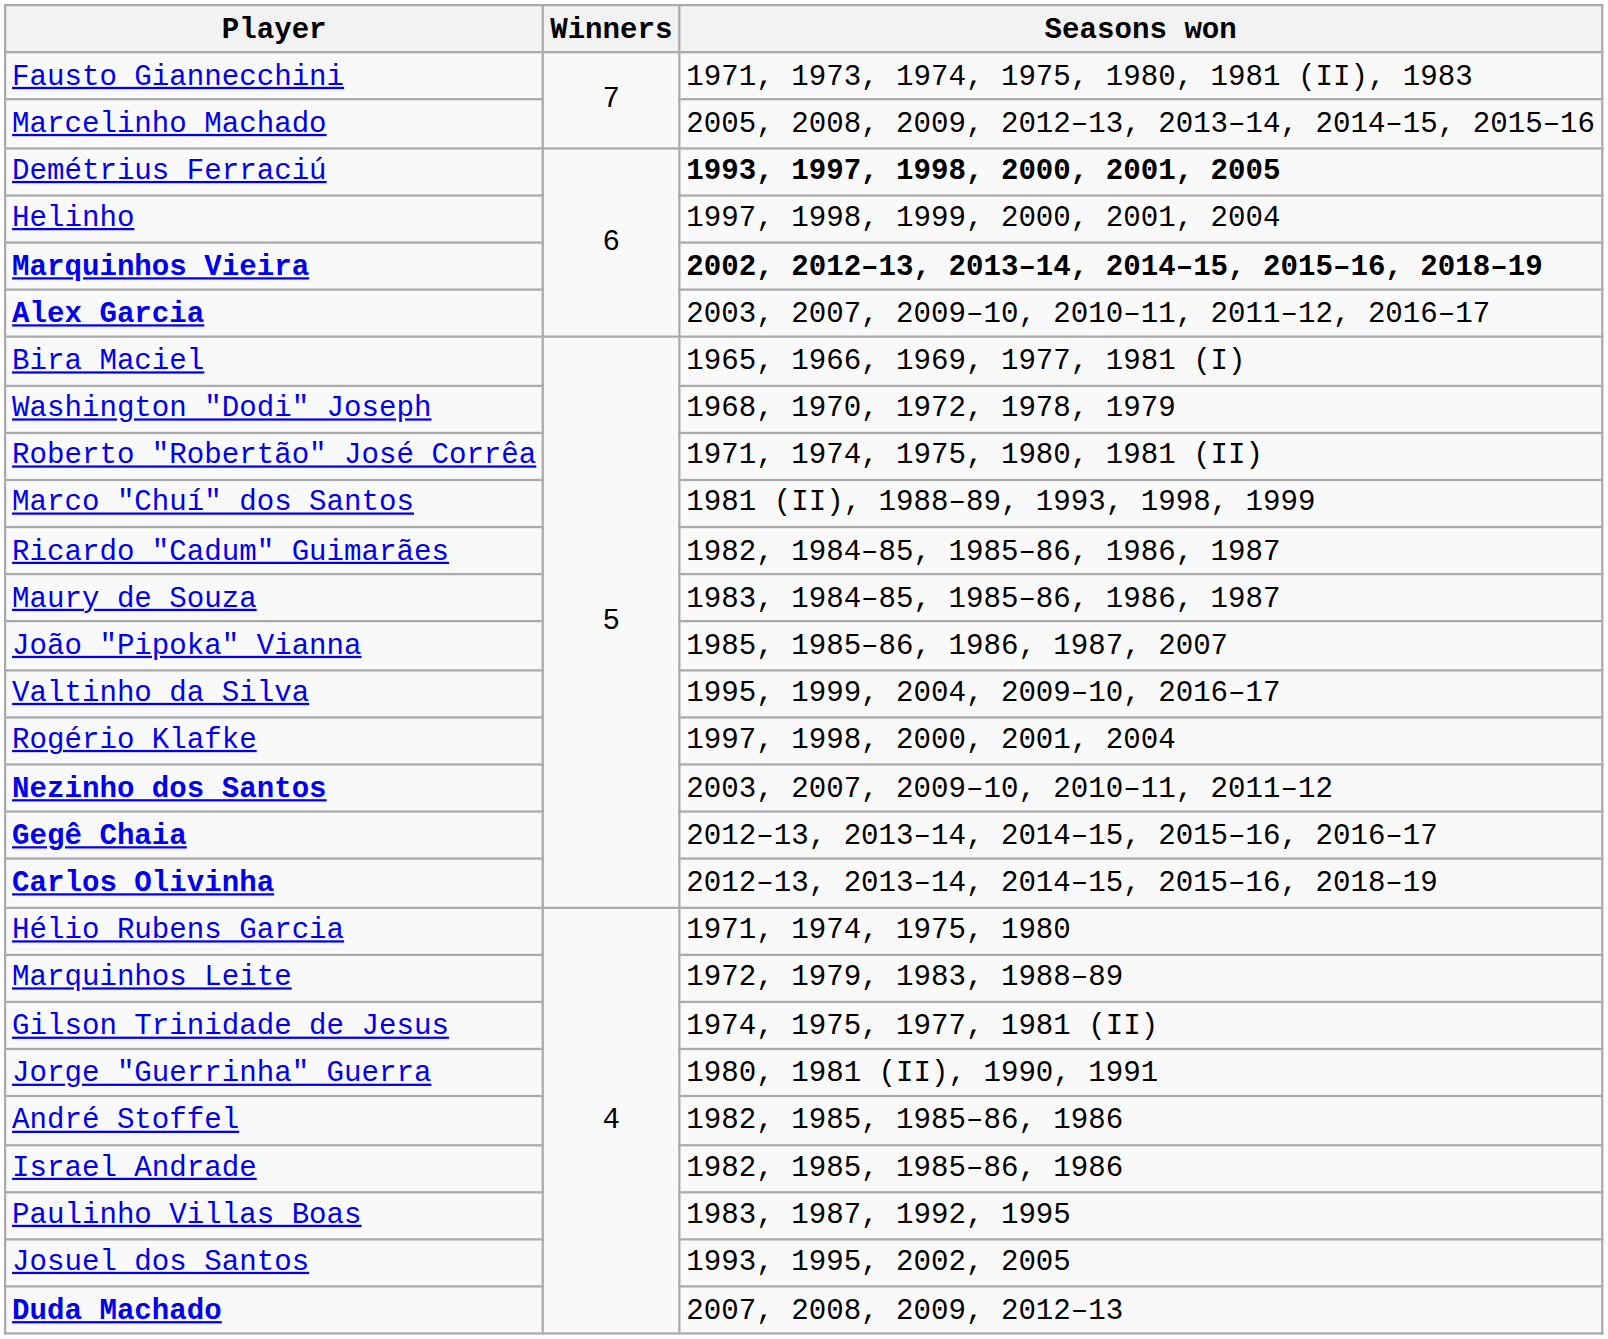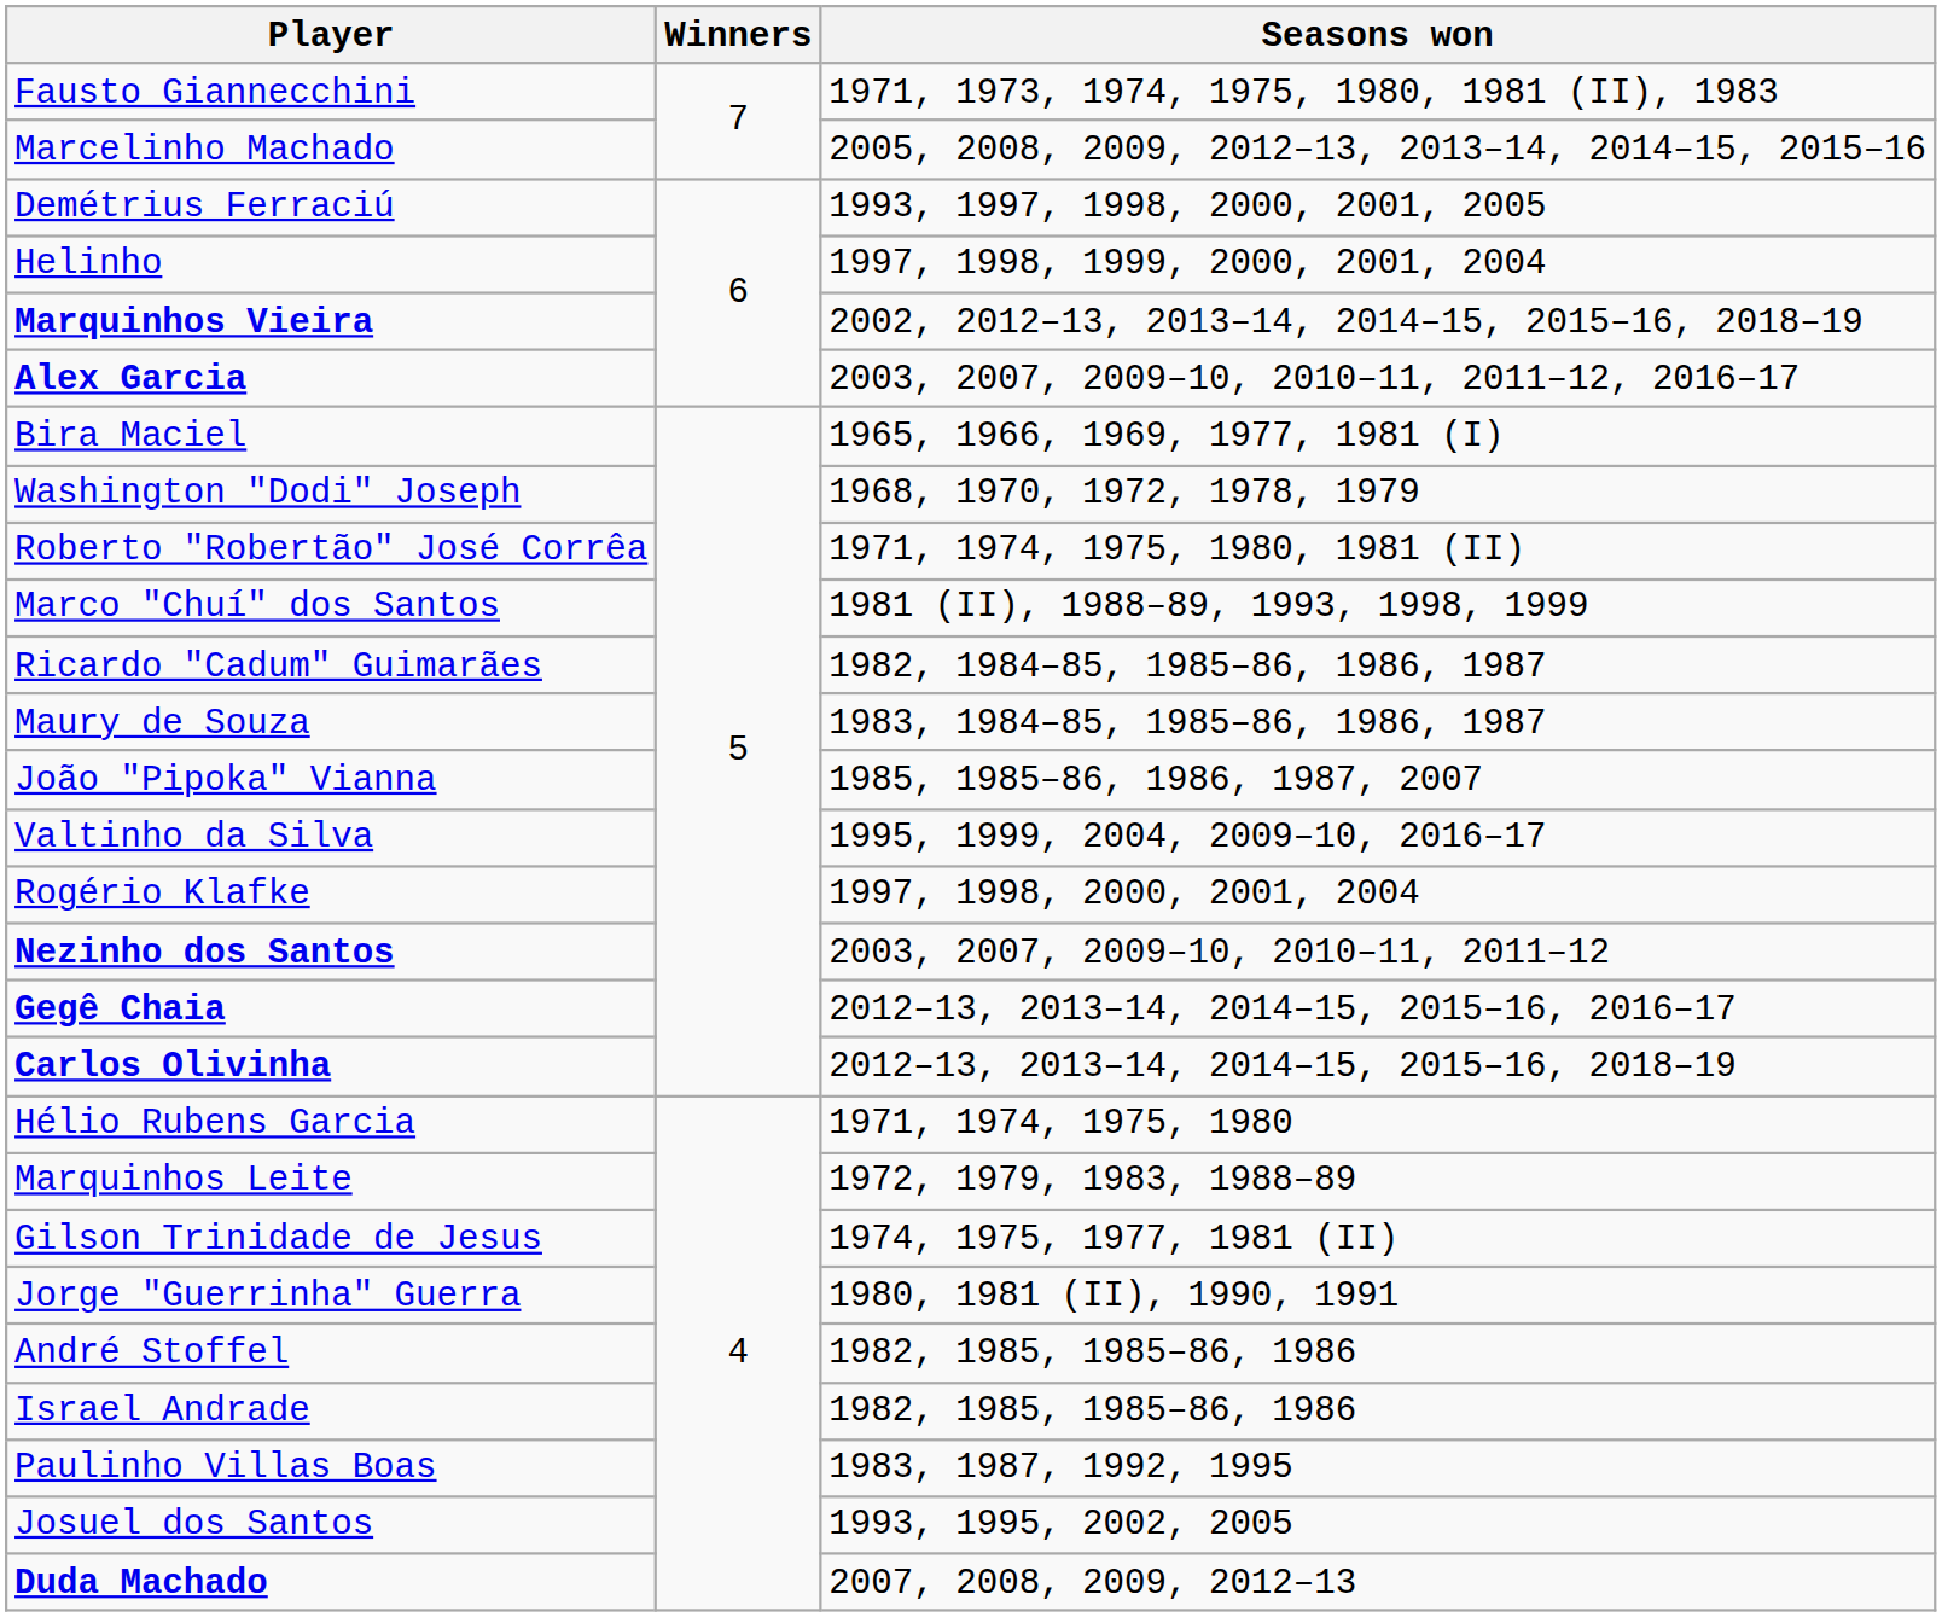Demétrius Ferraciú | Seasons won: bold -> normal
Marquinhos Vieira | Seasons won: bold -> normal
